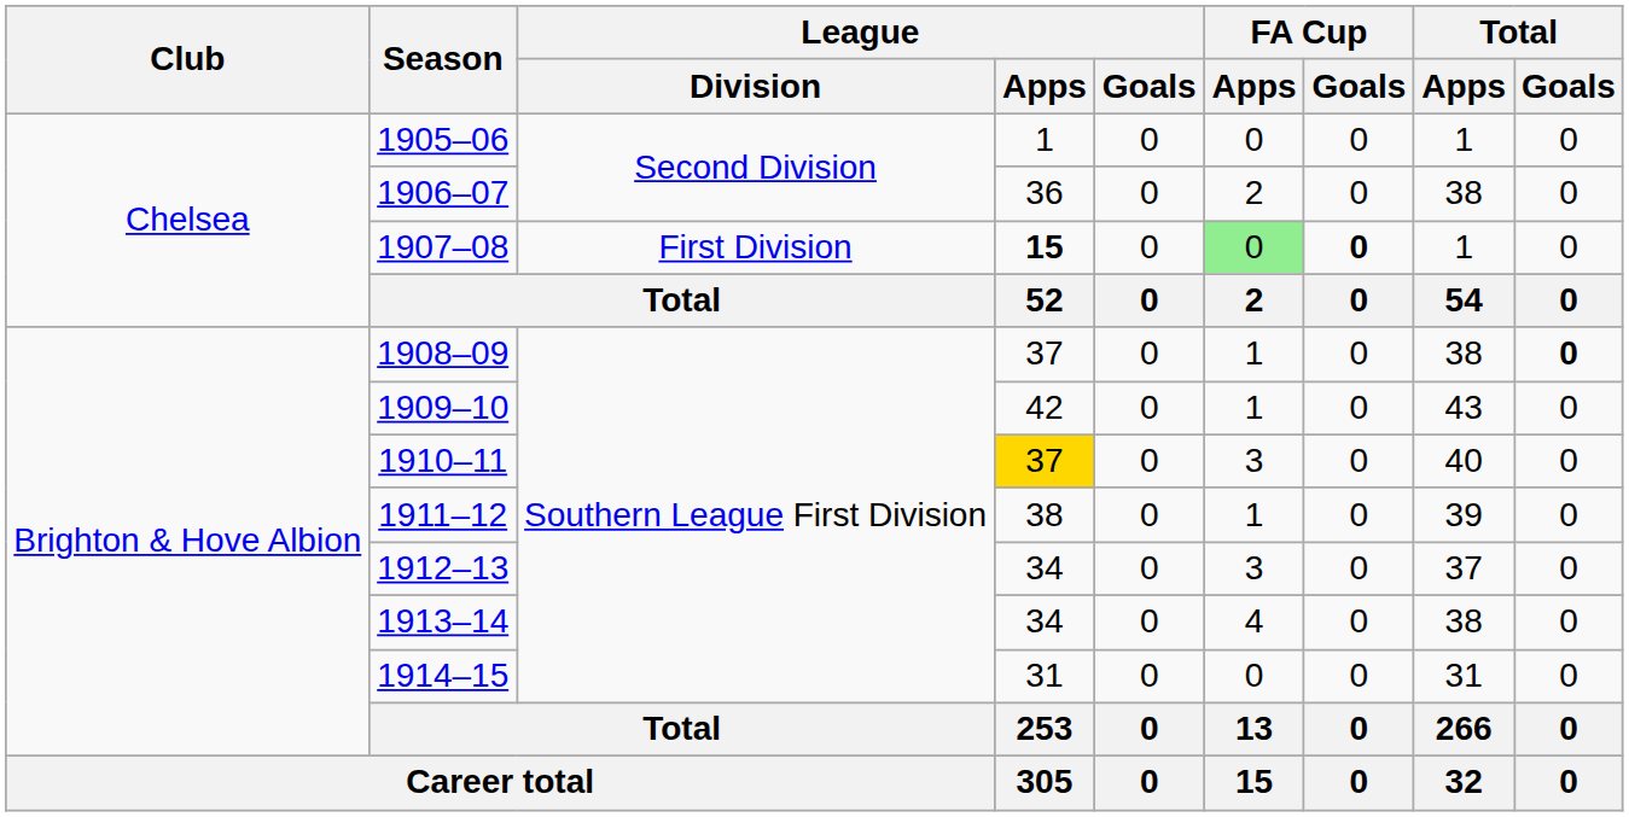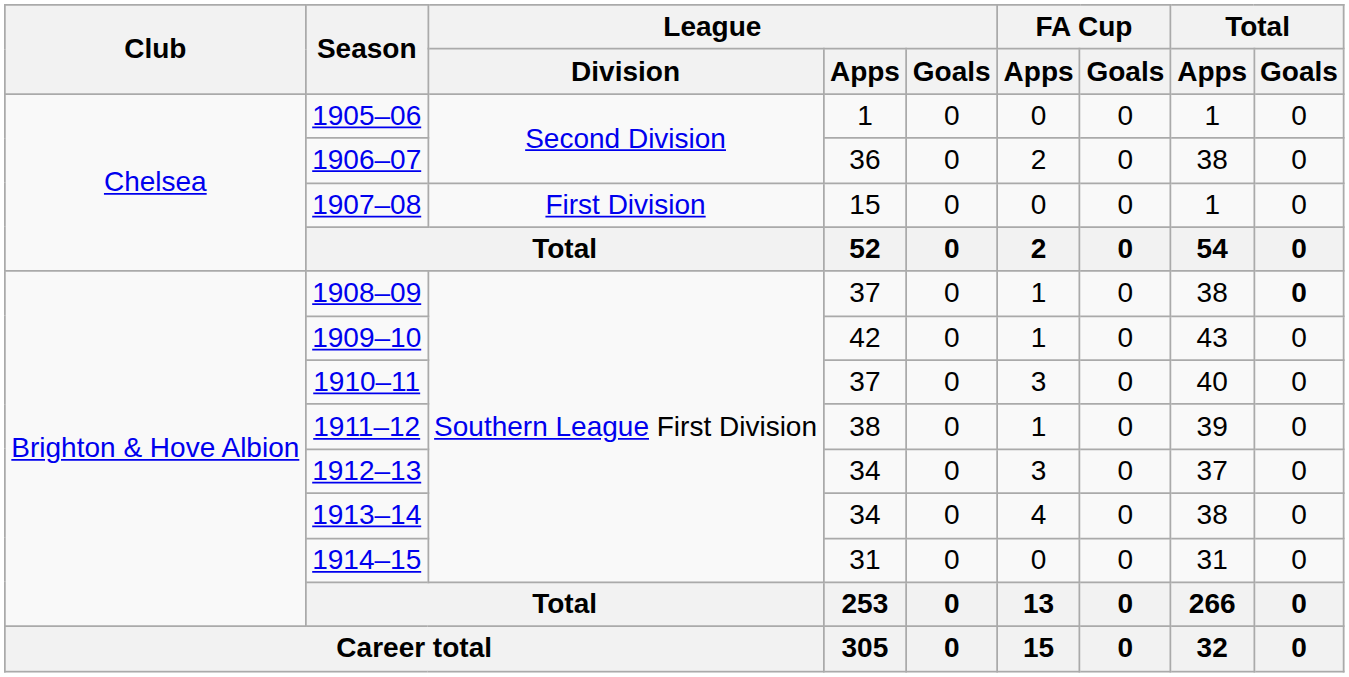1907–08 | League / Apps: bold -> normal
1907–08 | FA Cup / Apps: lightgreen background -> no background
1907–08 | FA Cup / Goals: bold -> normal
1910–11 | League / Apps: gold background -> no background
